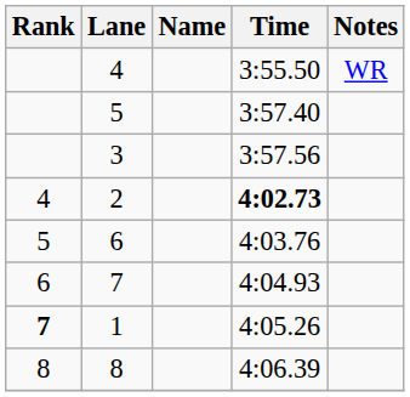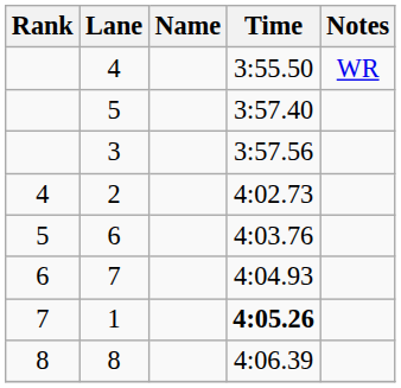2 | Time: bold -> normal
1 | Rank: bold -> normal
1 | Time: normal -> bold
